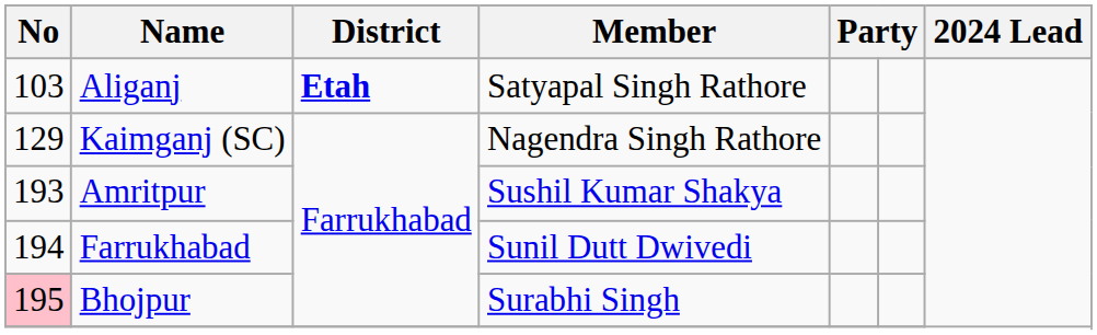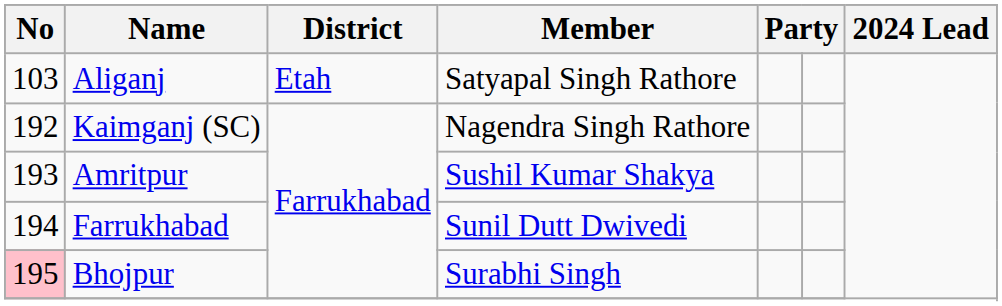Aliganj | District: bold -> normal
Kaimganj (SC) | No: 129 -> 192
